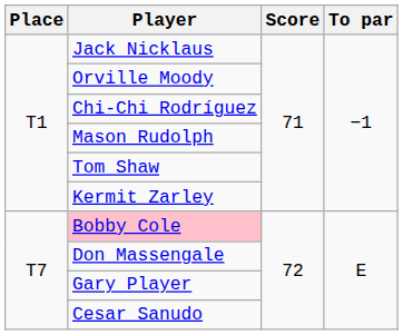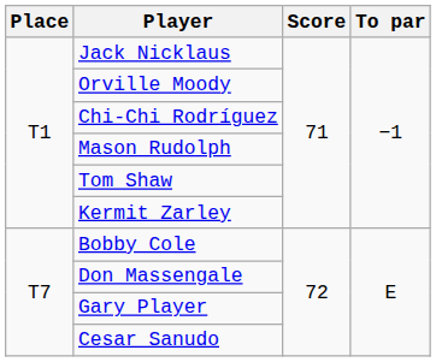Bobby Cole | Player: pink background -> no background
